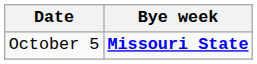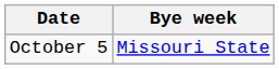October 5 | Bye week: bold -> normal
